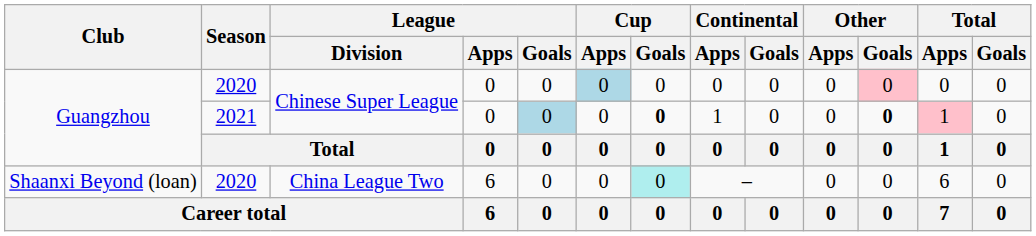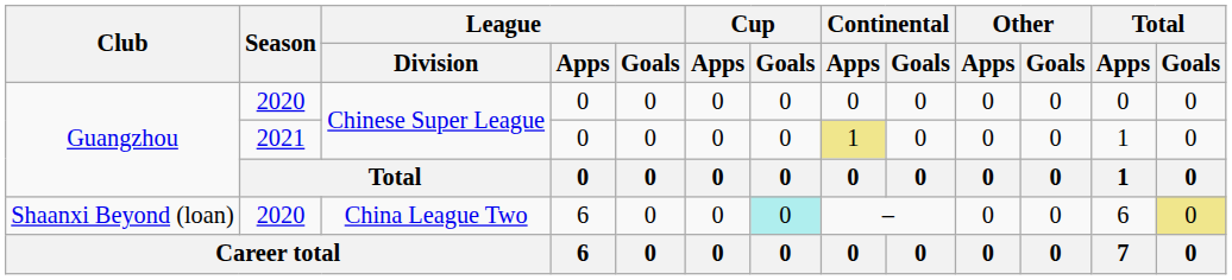Guangzhou / 2020 | Cup / Apps: lightblue background -> no background
Guangzhou / 2020 | Other / Goals: pink background -> no background
Guangzhou / 2021 | League / Goals: lightblue background -> no background
Guangzhou / 2021 | Cup / Goals: bold -> normal
Guangzhou / 2021 | Continental / Apps: no background -> khaki background
Guangzhou / 2021 | Other / Goals: bold -> normal
Guangzhou / 2021 | Total / Apps: pink background -> no background
Shaanxi Beyond (loan) | Total / Goals: no background -> khaki background
